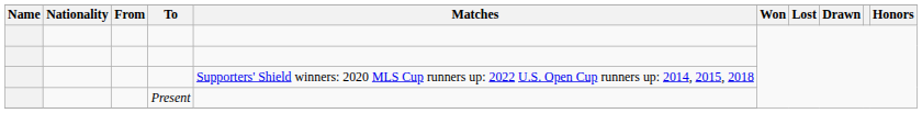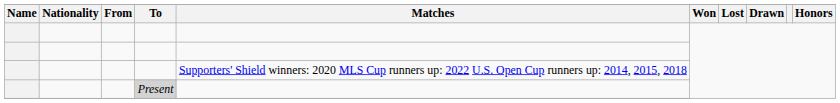Present | To: no background -> lightgrey background
